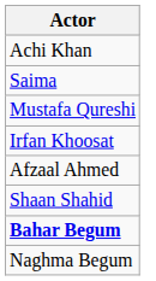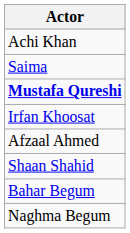row 4 | column 1: normal -> bold
row 8 | column 1: bold -> normal
